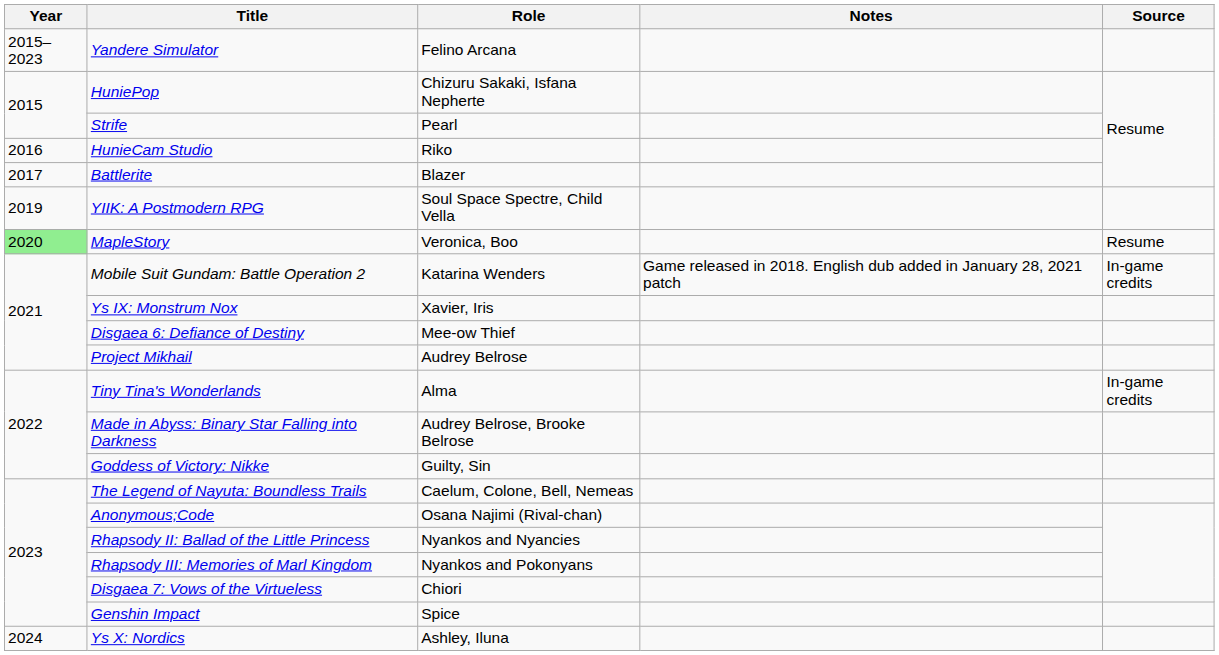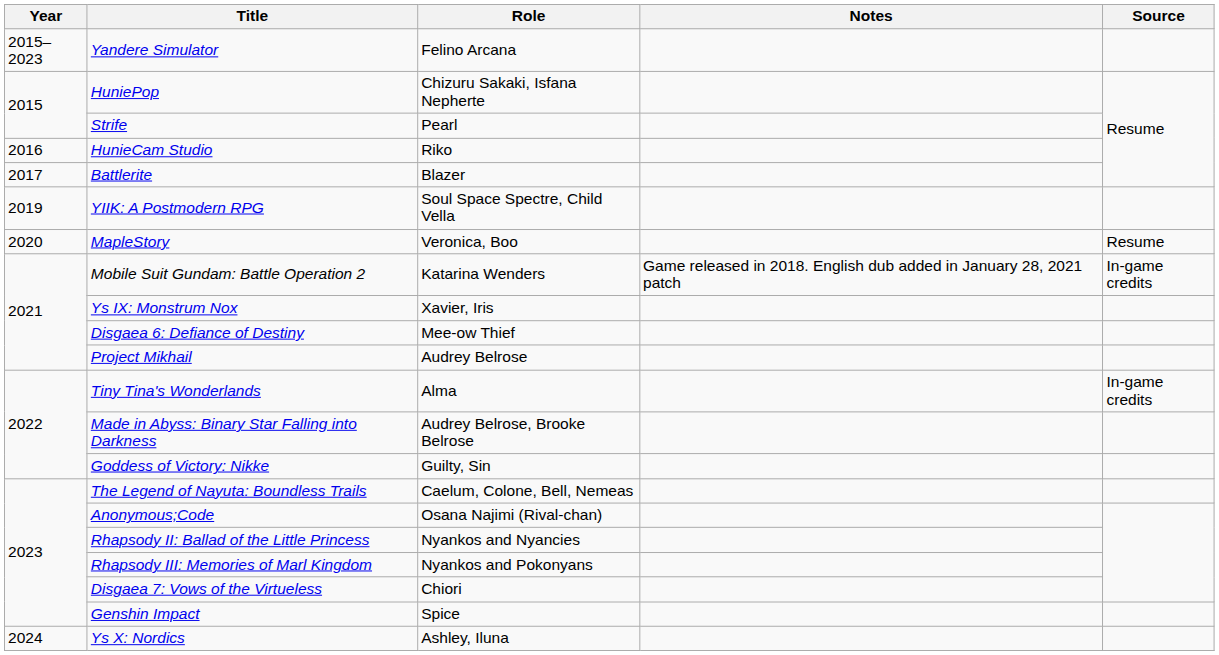MapleStory | Year: lightgreen background -> no background
